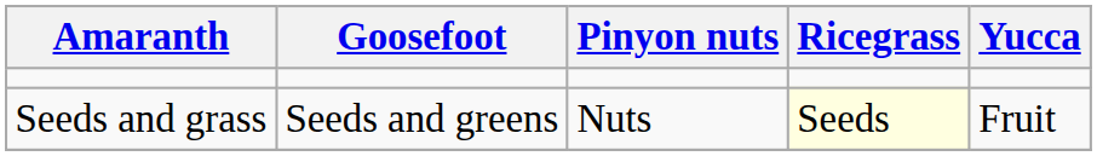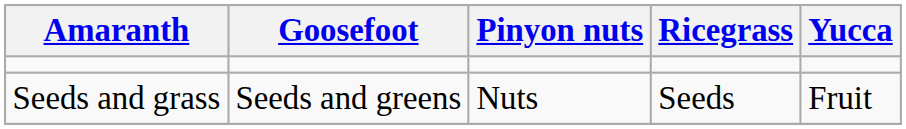Seeds and grass | Ricegrass: lightyellow background -> no background
